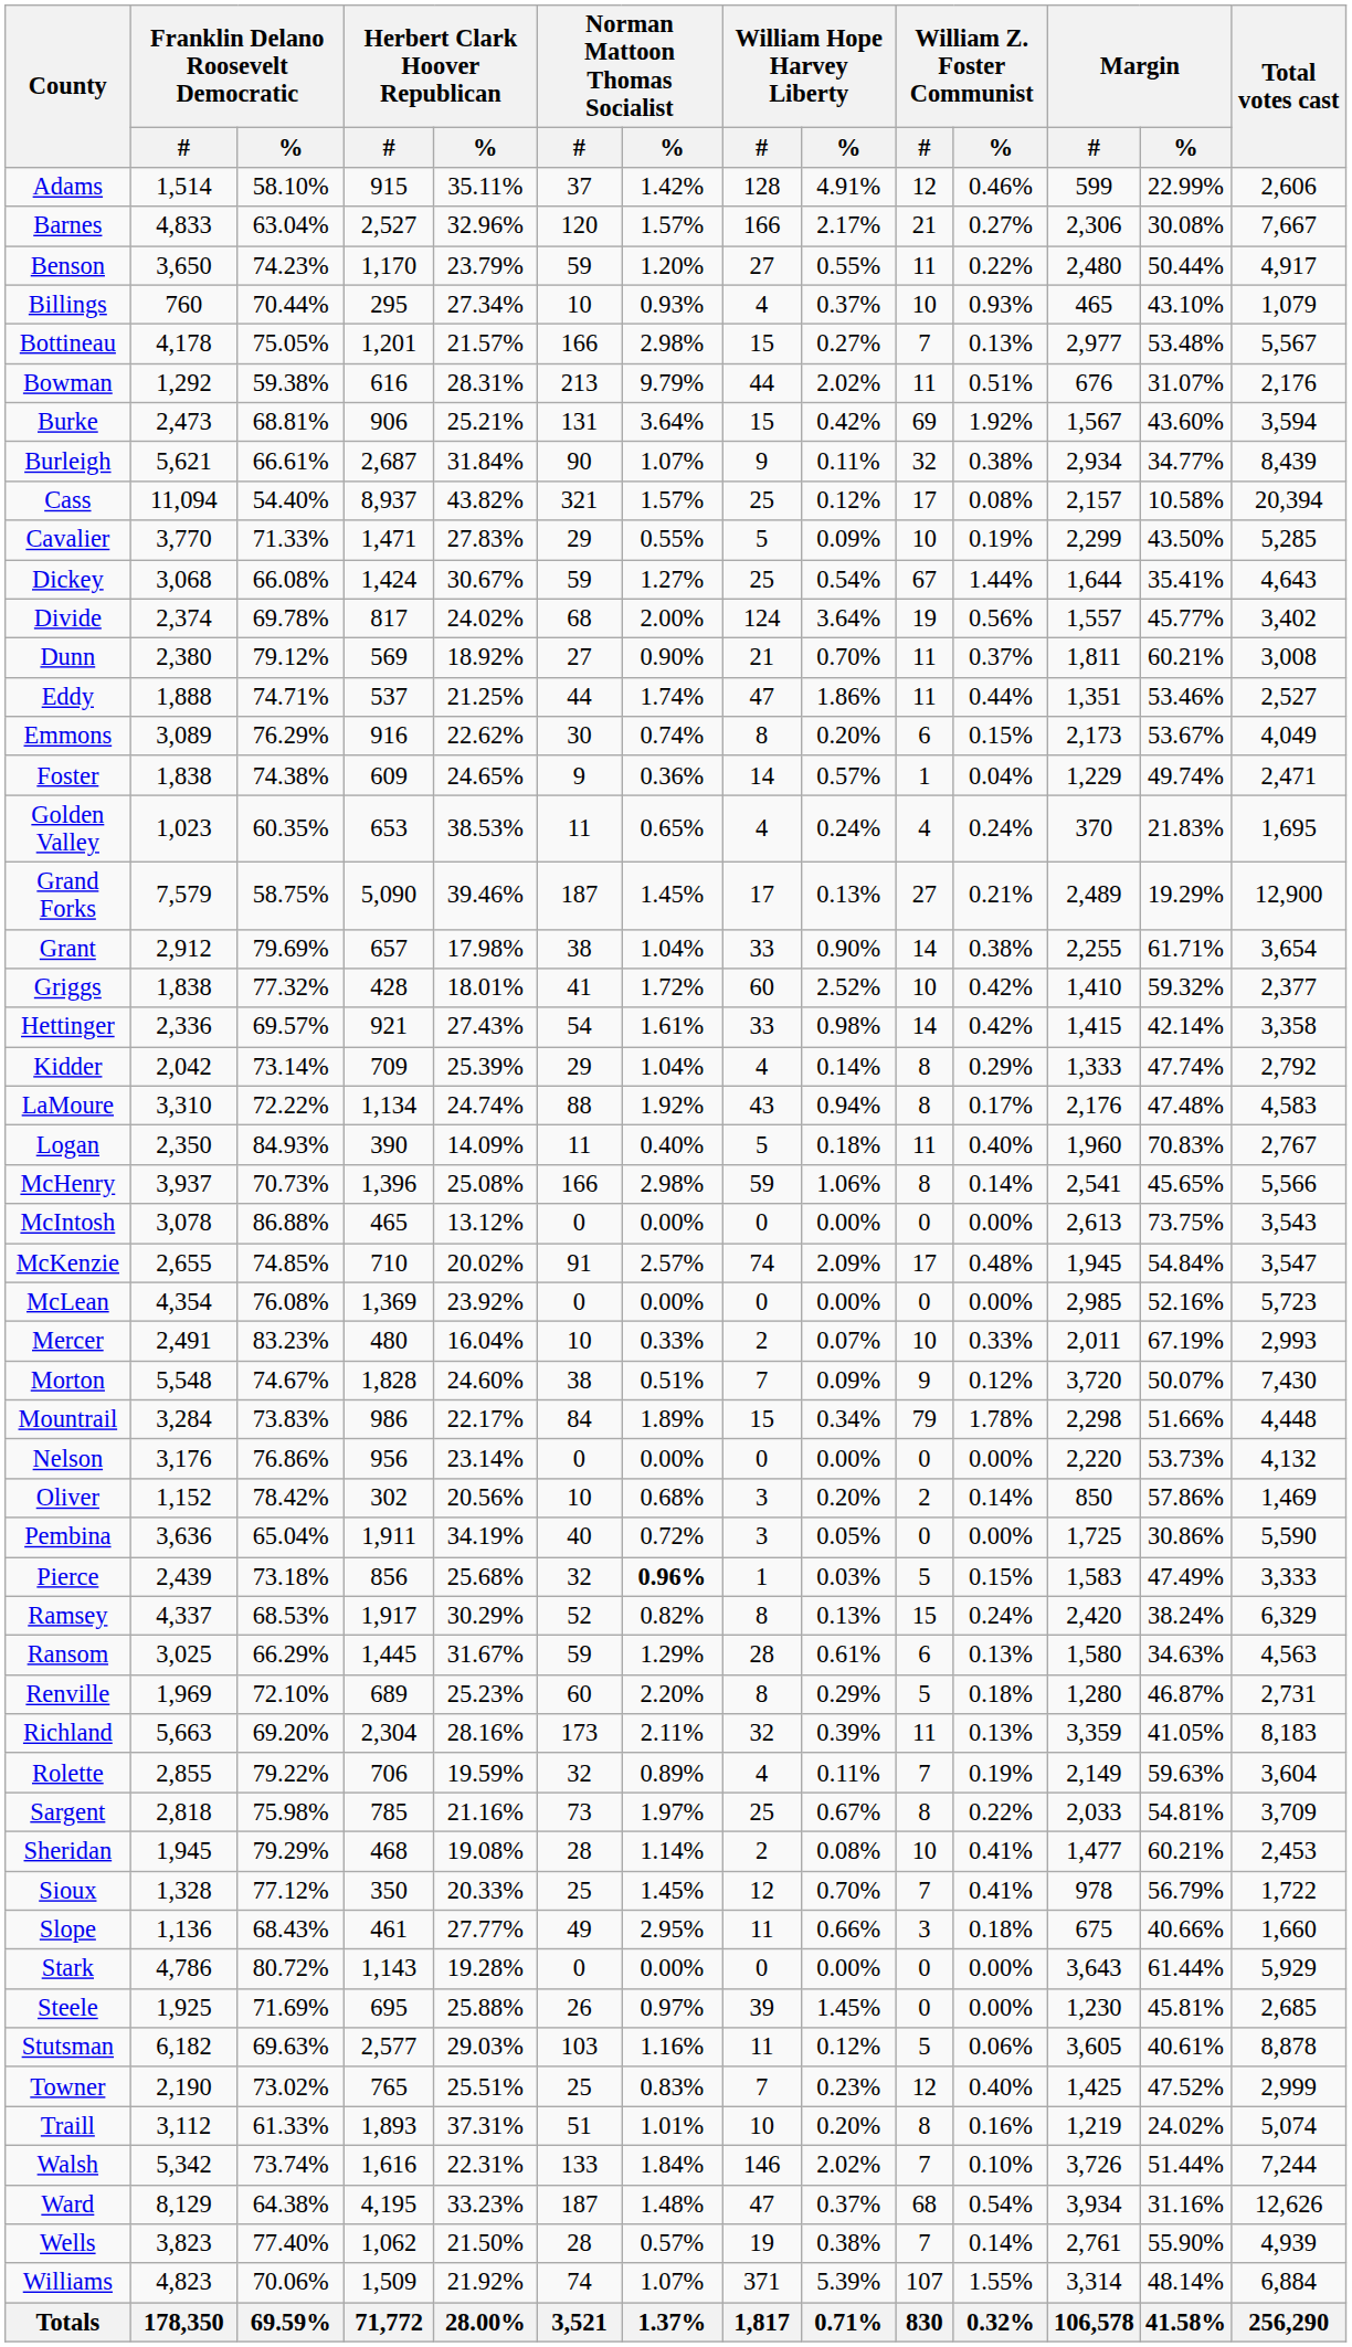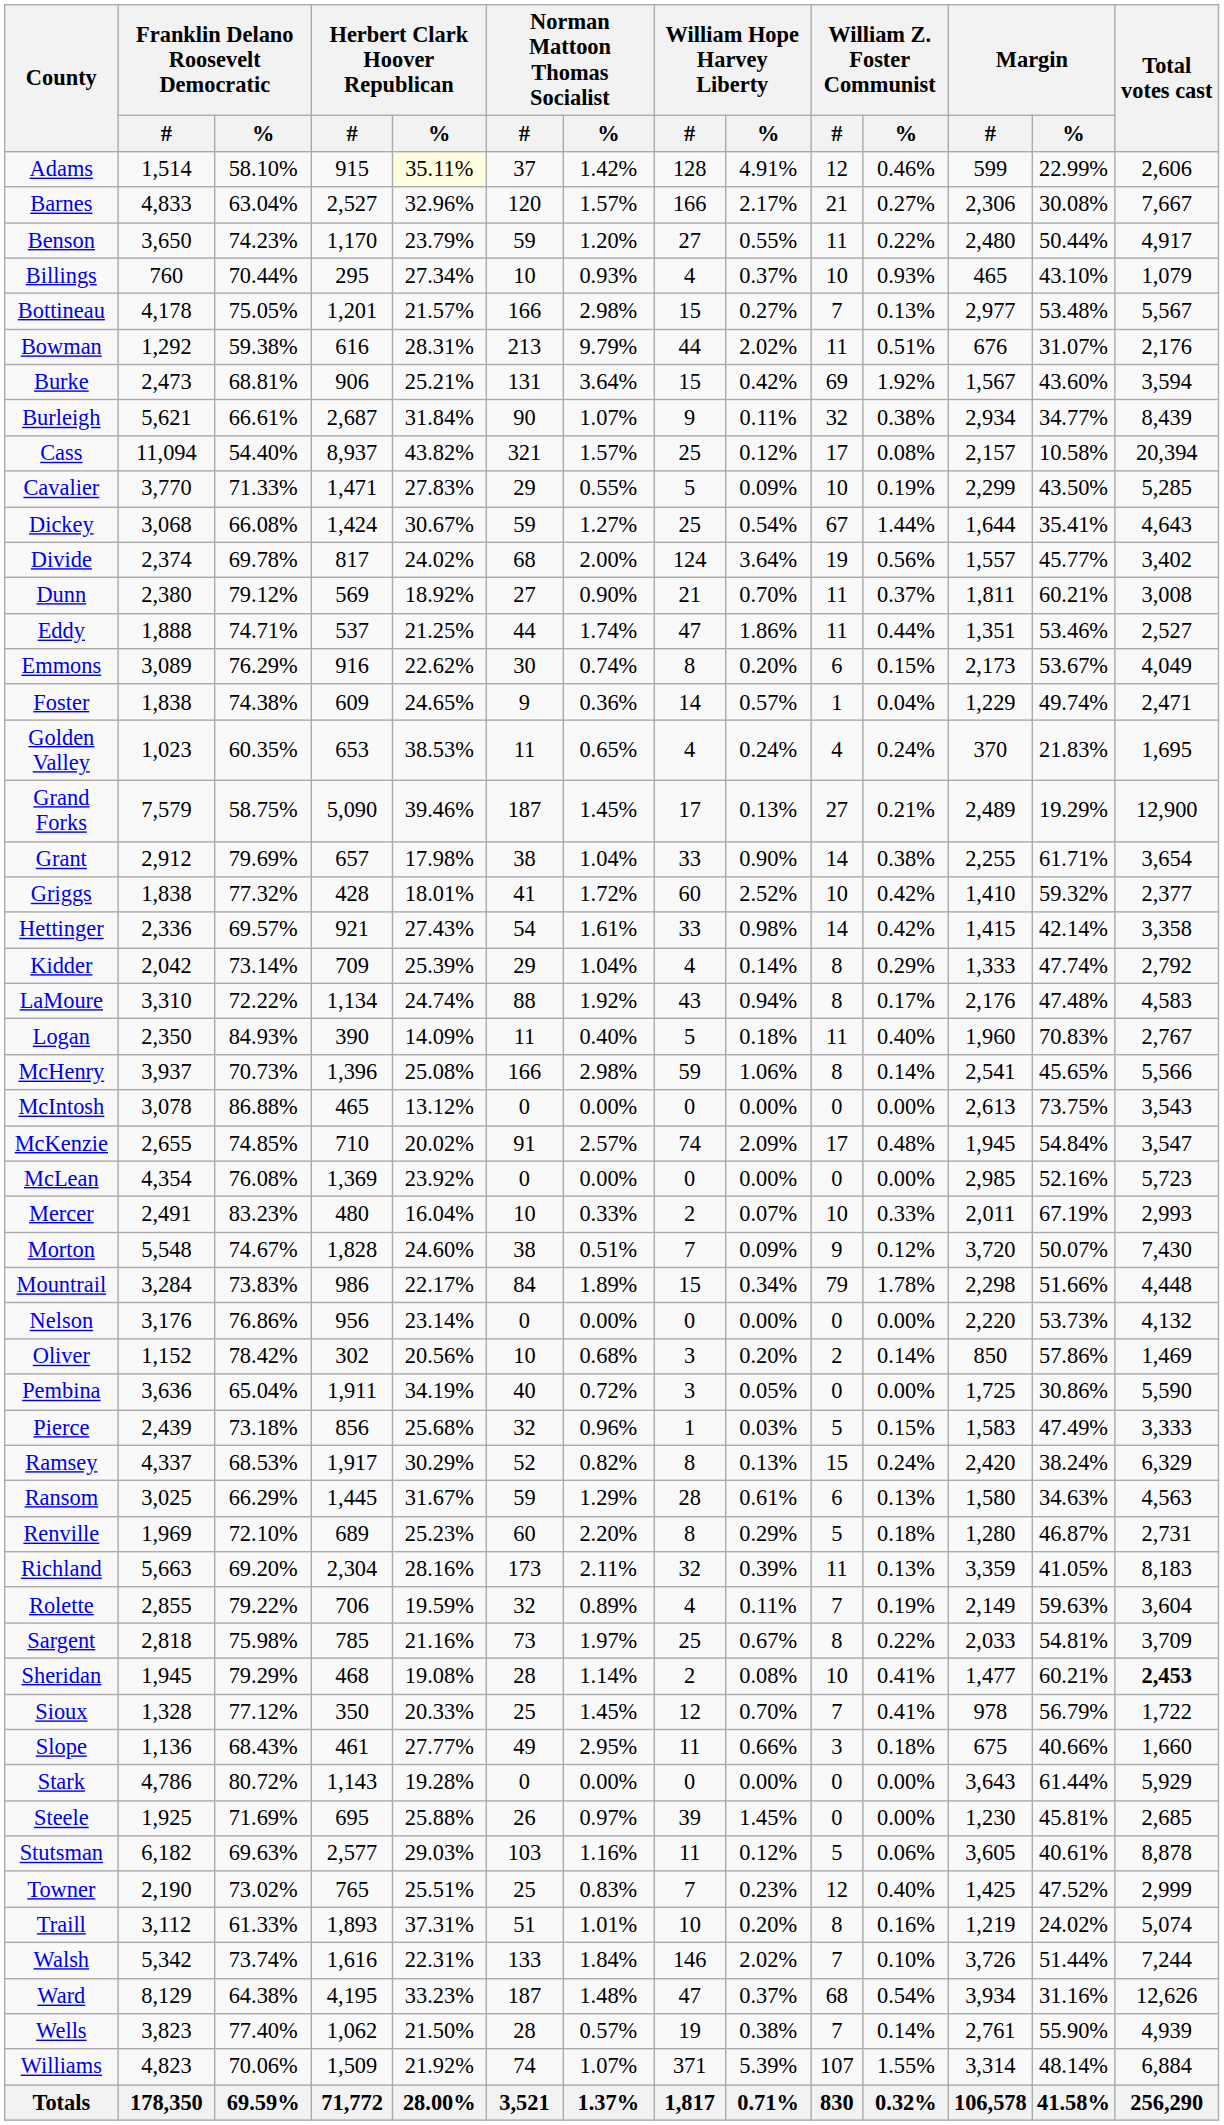Adams | Herbert Clark Hoover Republican / %: no background -> lightyellow background
Pierce | Norman Mattoon Thomas Socialist / %: bold -> normal
Sheridan | Total votes cast: normal -> bold
